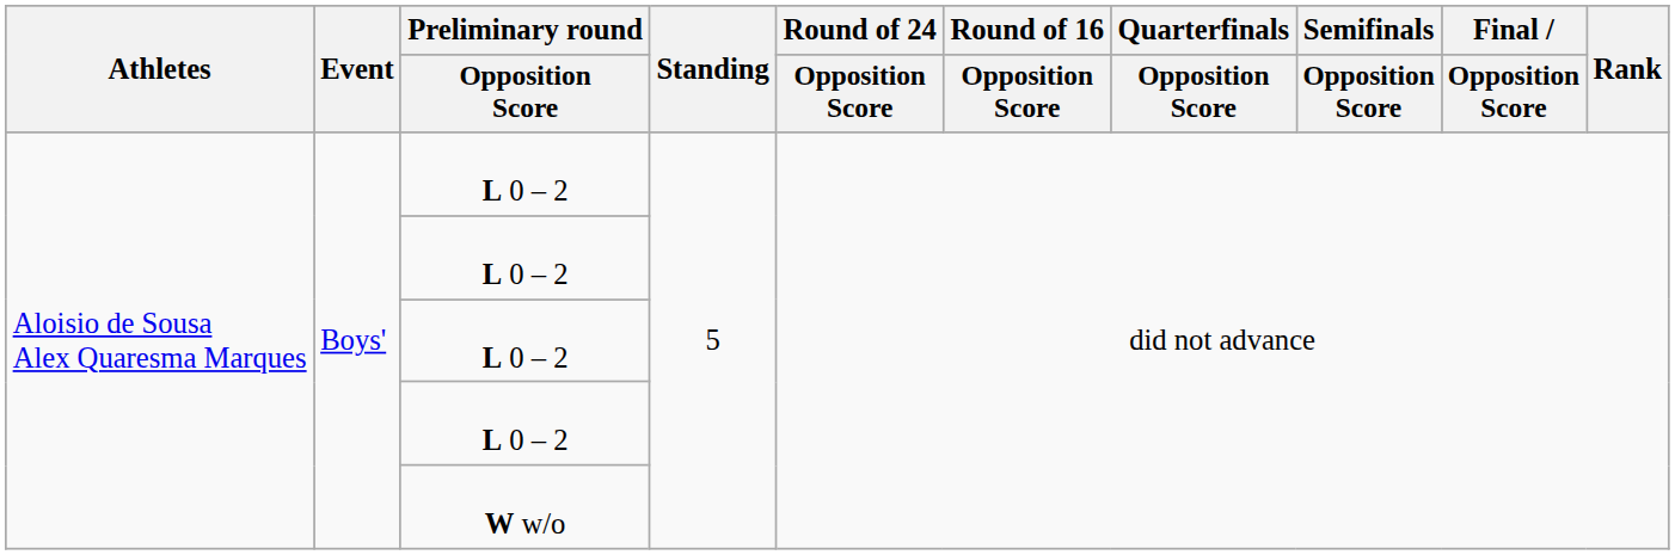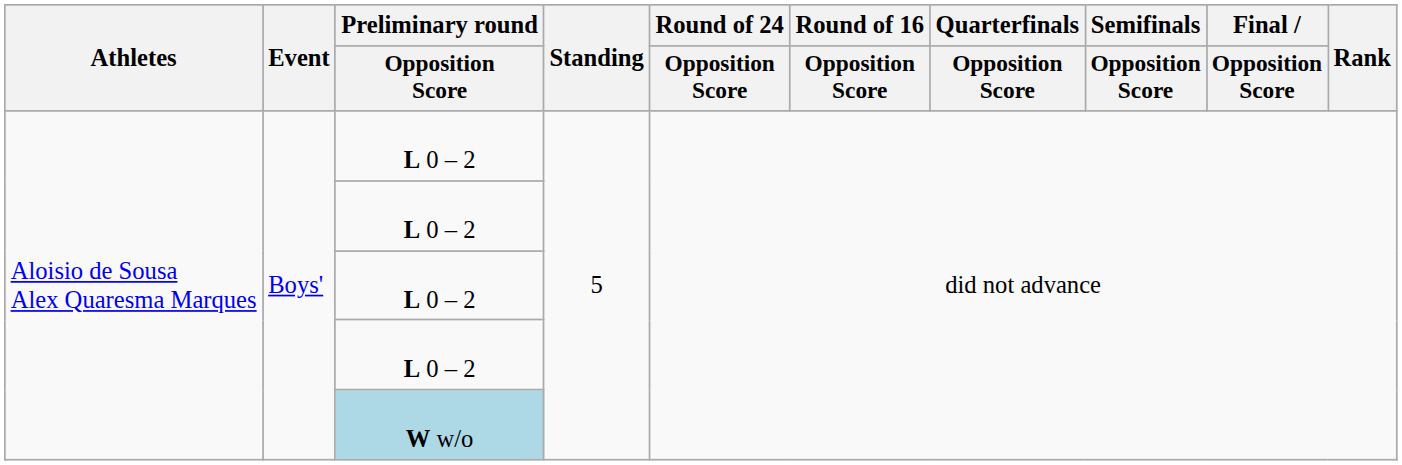W w/o | Preliminary round / Opposition Score: no background -> lightblue background
